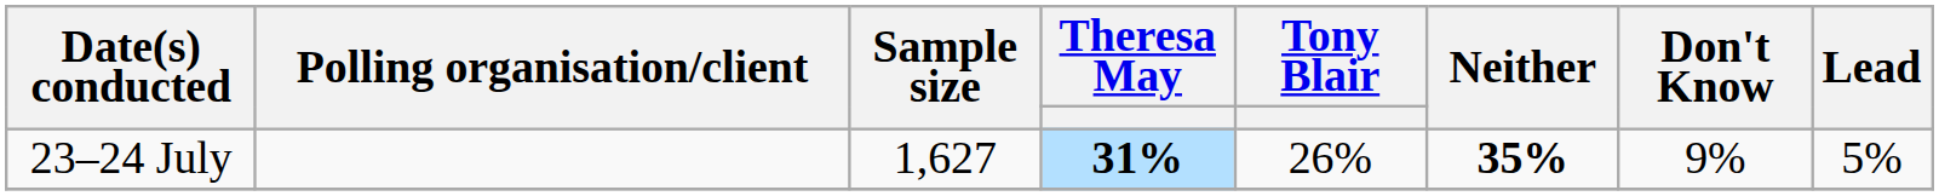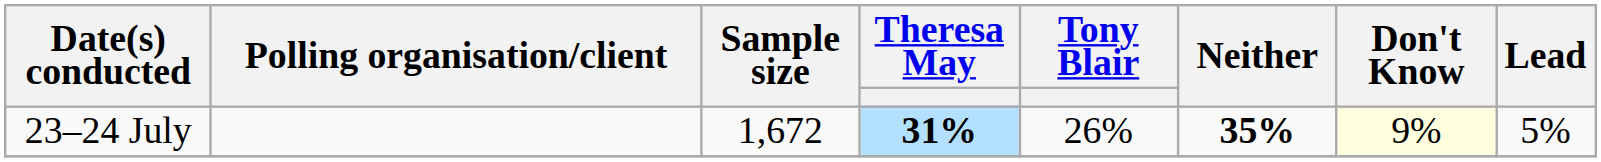23–24 July | Sample size: 1,627 -> 1,672
23–24 July | Don't Know: no background -> lightyellow background
